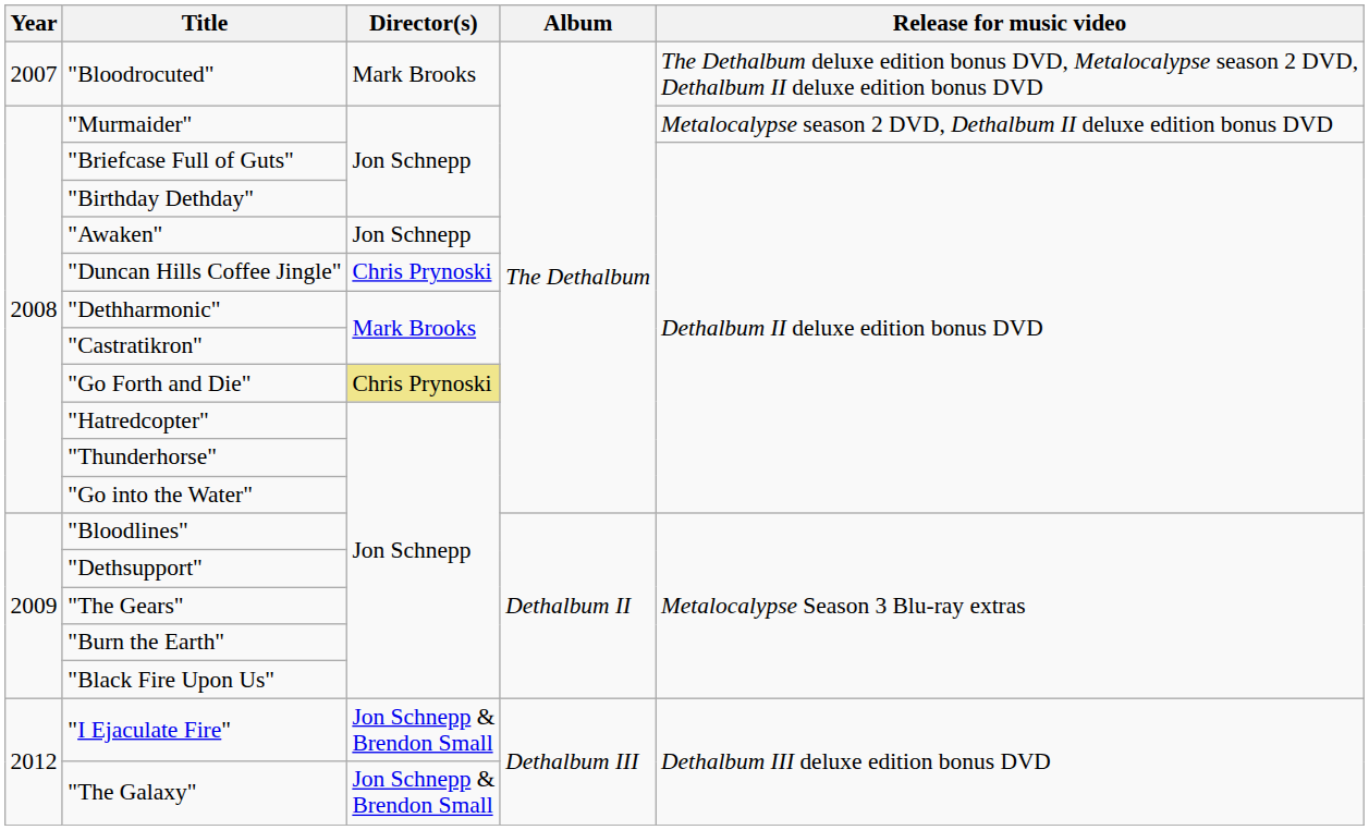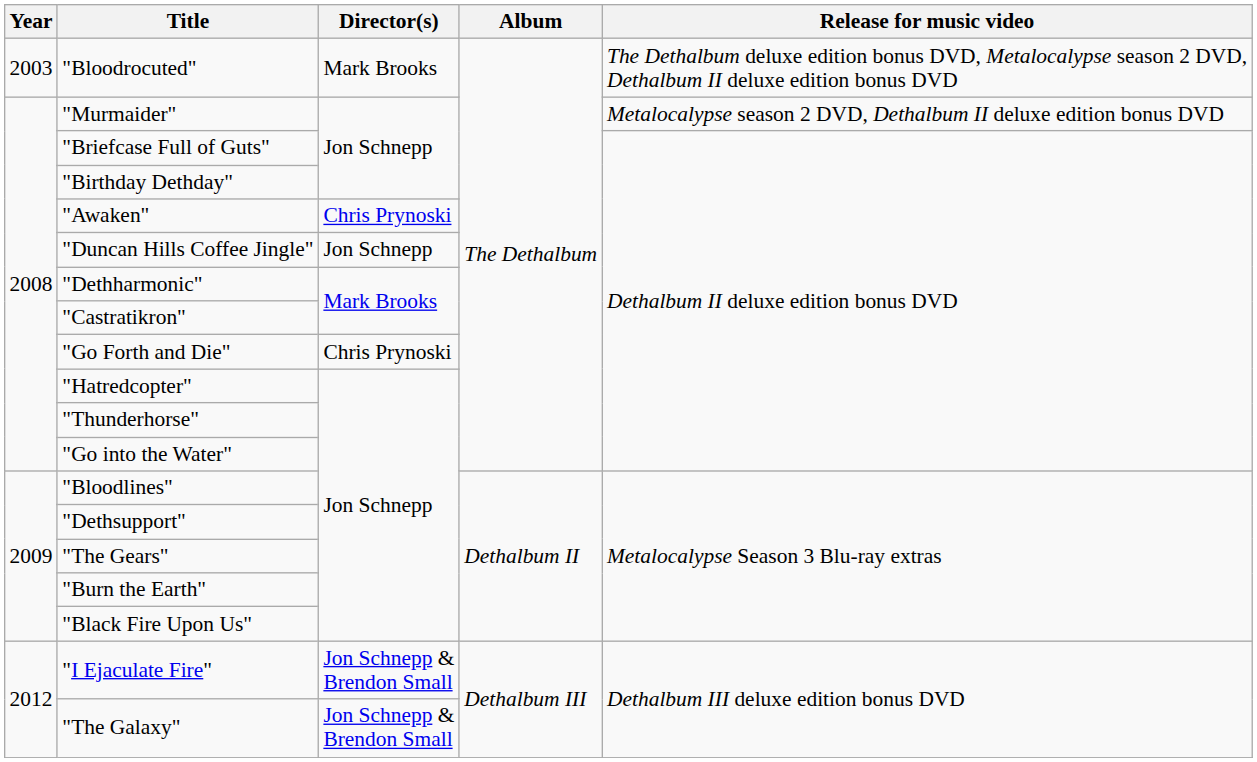"Bloodrocuted" | Year: 2007 -> 2003
"Awaken" | Director(s): Jon Schnepp -> Chris Prynoski
"Duncan Hills Coffee Jingle" | Director(s): Chris Prynoski -> Jon Schnepp
"Go Forth and Die" | Director(s): khaki background -> no background
